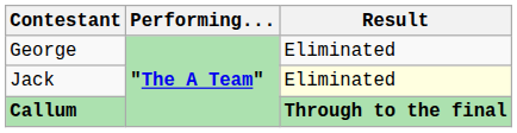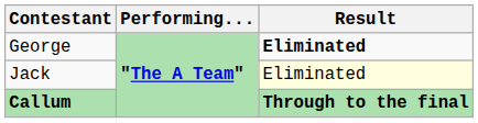George | Result: normal -> bold
